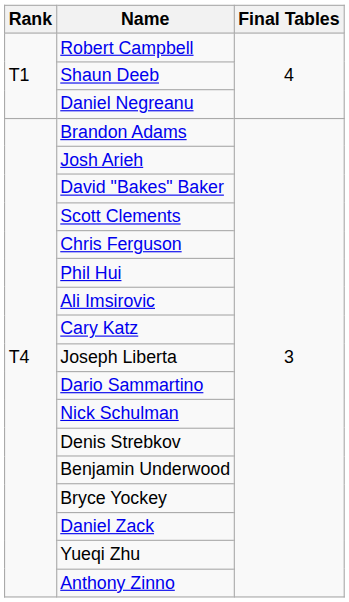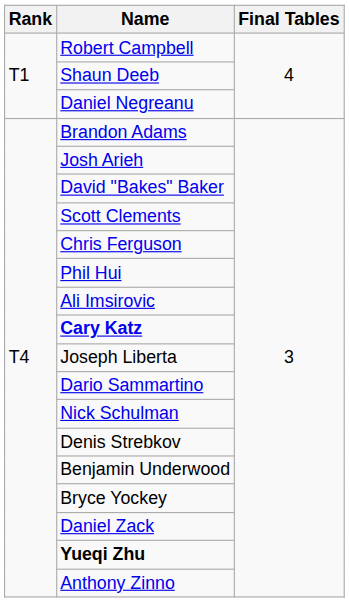Cary Katz | Name: normal -> bold
Yueqi Zhu | Name: normal -> bold
